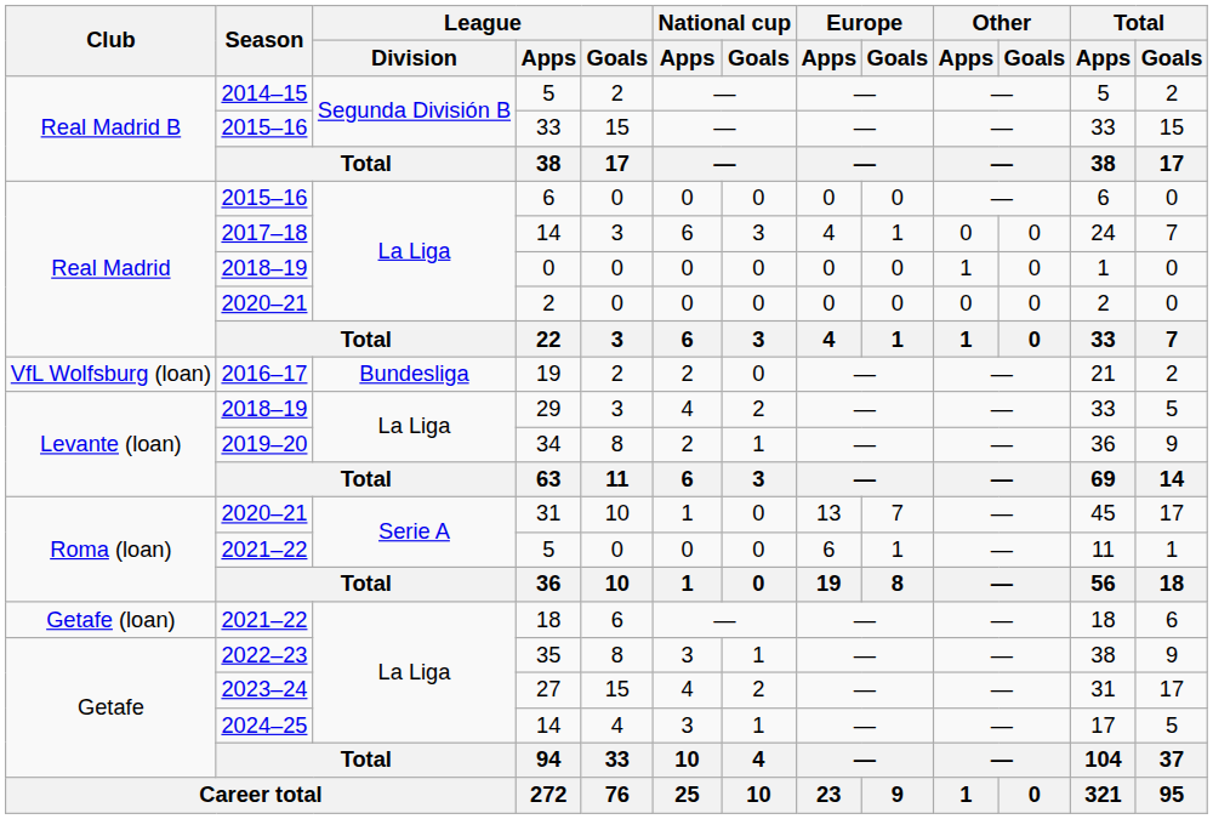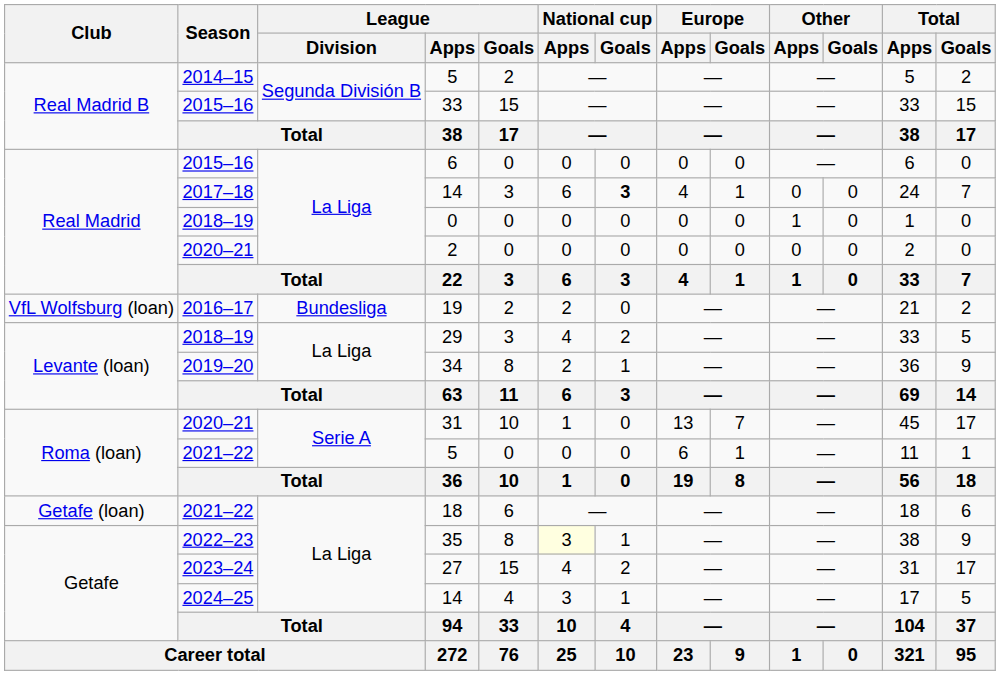2017–18 / 14 | National cup / Goals: normal -> bold
35 | National cup / Apps: no background -> lightyellow background
